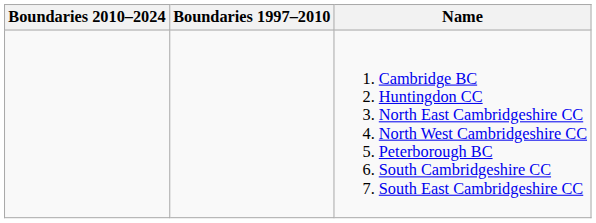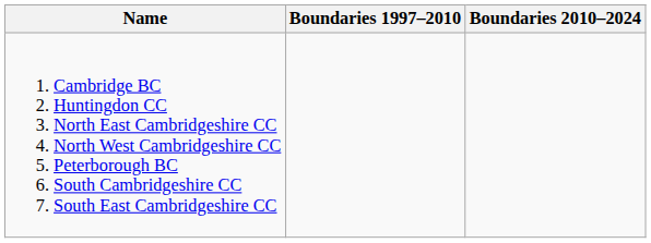columns swapped: Name <-> Boundaries 2010–2024
